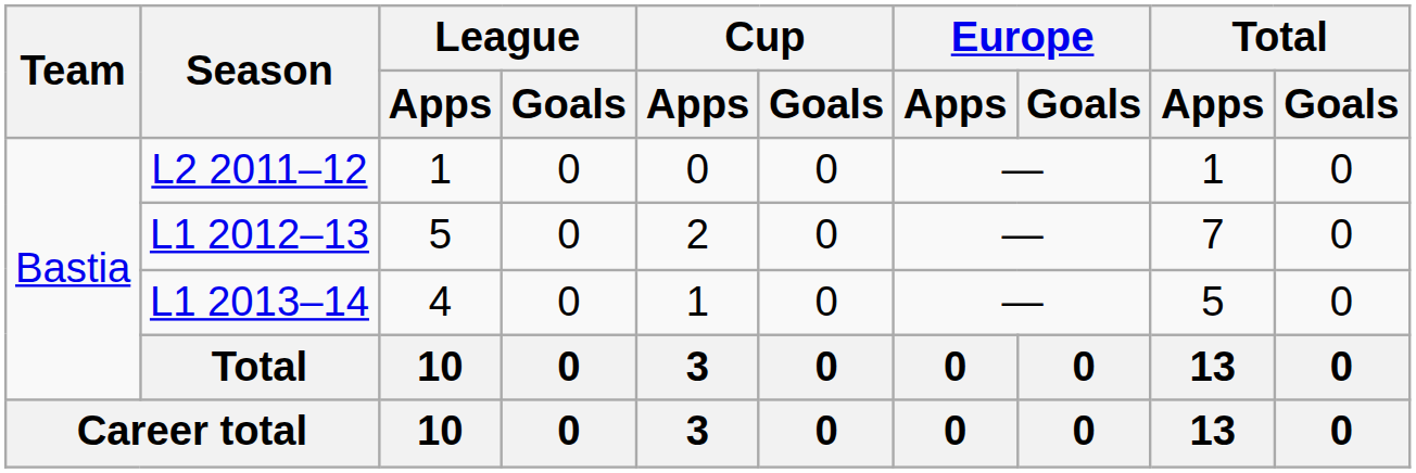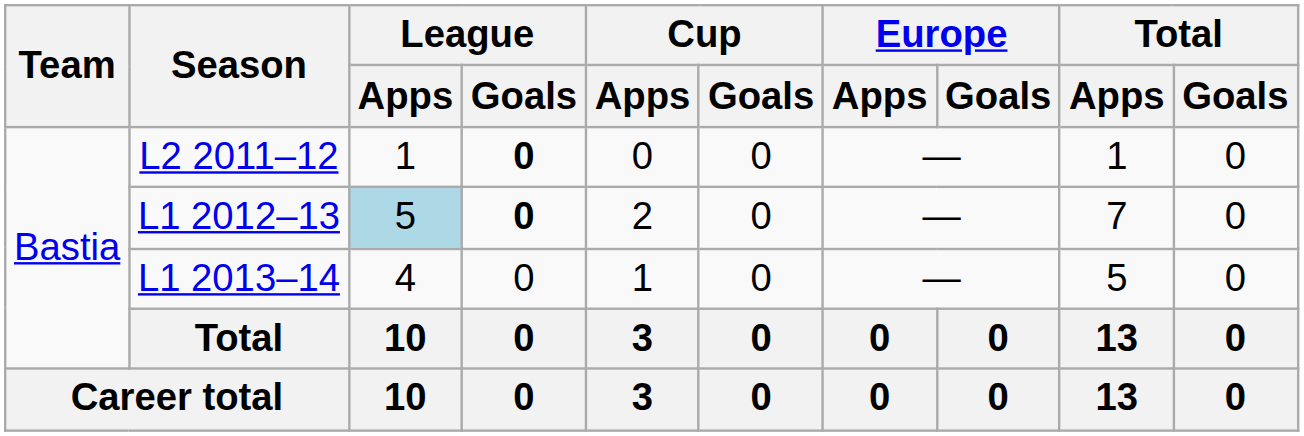L2 2011–12 | League / Goals: normal -> bold
L1 2012–13 | League / Apps: no background -> lightblue background
L1 2012–13 | League / Goals: normal -> bold
